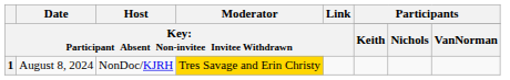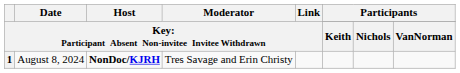1 | column 3: normal -> bold
1 | column 4: gold background -> no background
